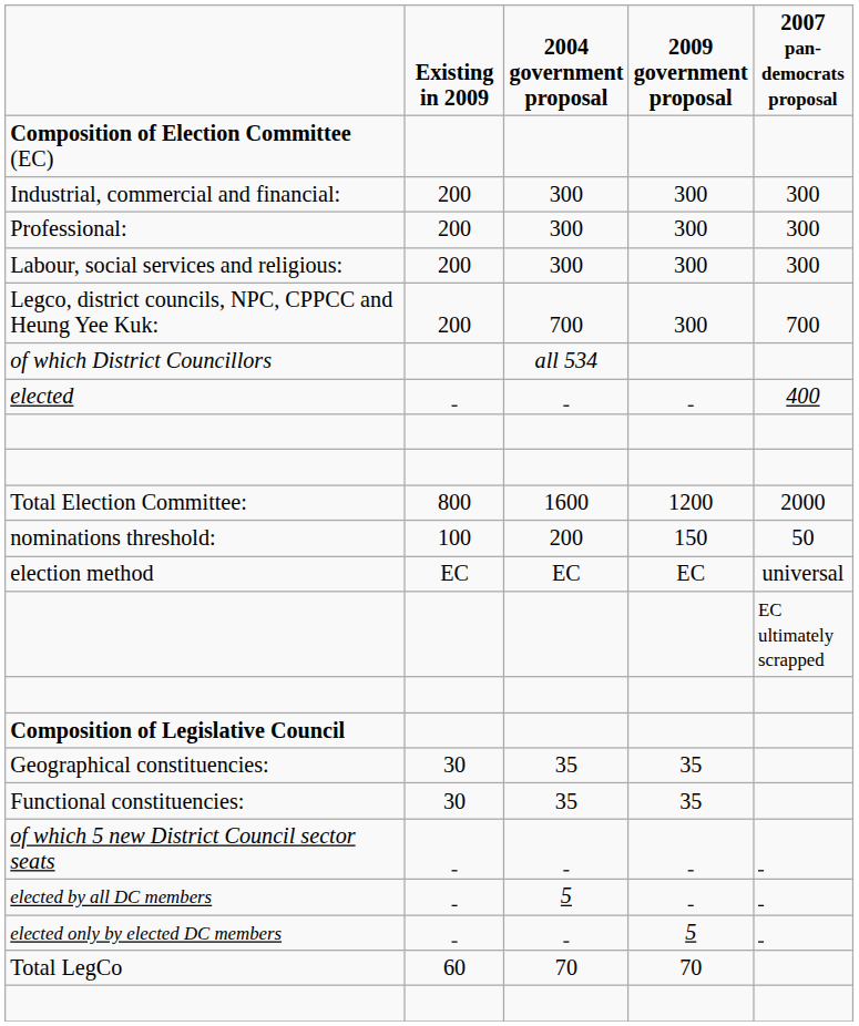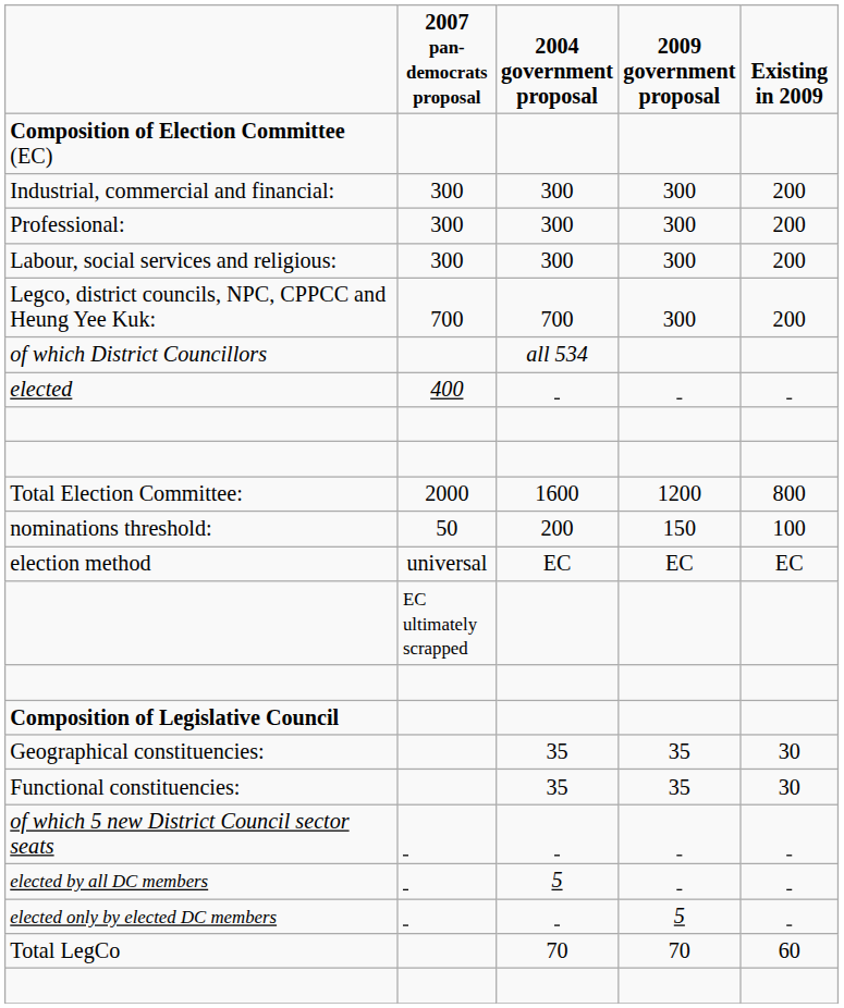columns swapped: Existing in 2009 <-> 2007 pan-democrats proposal
